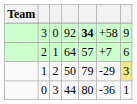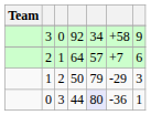row 2 | column 5: bold -> normal
row 4 | column 7: khaki background -> no background
row 5 | column 5: no background -> lavender background
